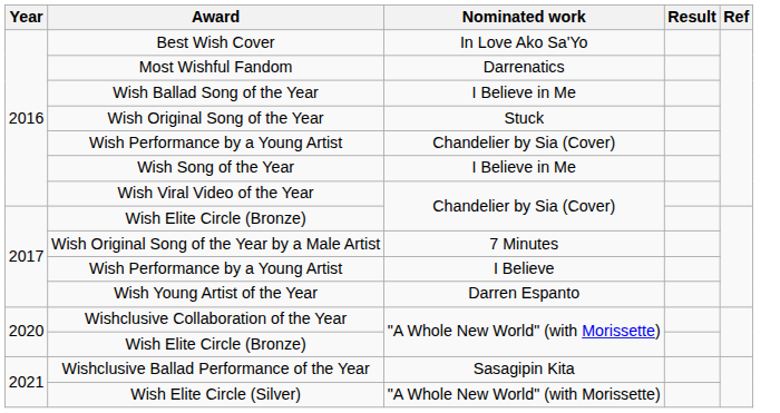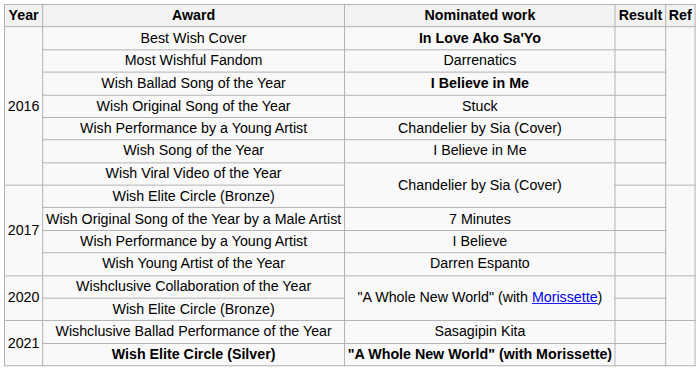Best Wish Cover | Nominated work: normal -> bold
Wish Ballad Song of the Year | Nominated work: normal -> bold
Wish Elite Circle (Silver) | Award: normal -> bold
Wish Elite Circle (Silver) | Nominated work: normal -> bold
